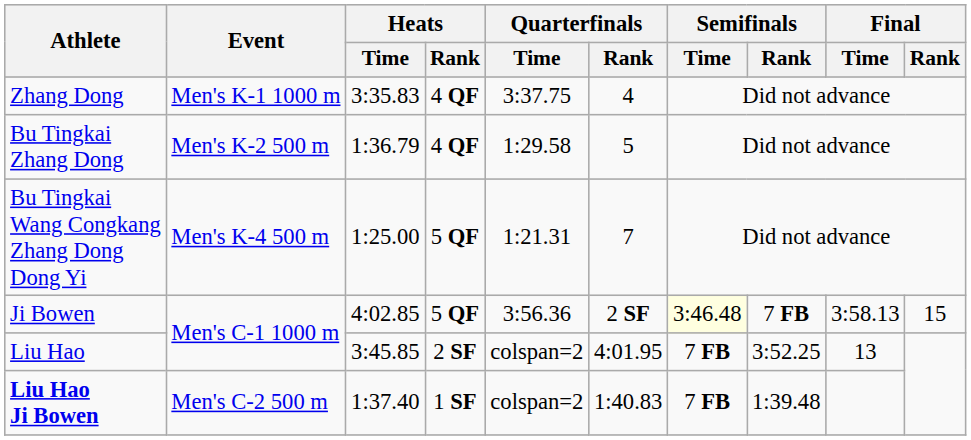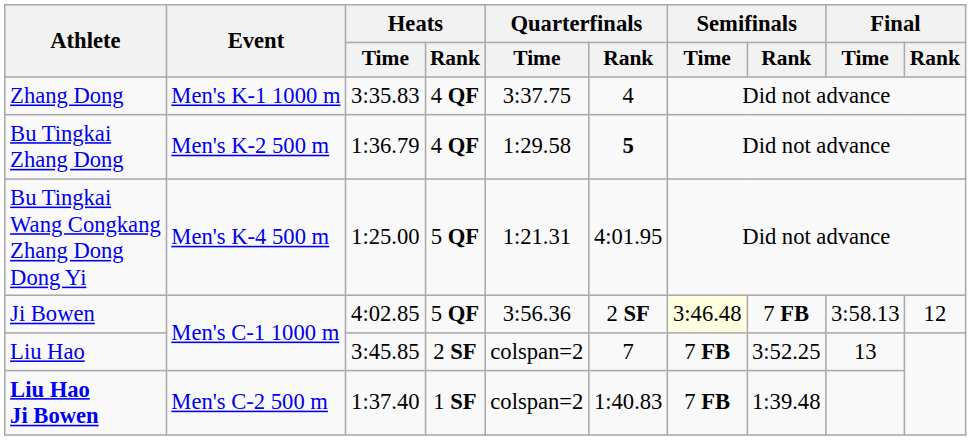Bu Tingkai Zhang Dong | Quarterfinals / Rank: normal -> bold
Bu Tingkai Wang Congkang Zhang Dong Dong Yi | Quarterfinals / Rank: 7 -> 4:01.95
Ji Bowen | Final / Rank: 15 -> 12
Liu Hao | Quarterfinals / Rank: 4:01.95 -> 7
